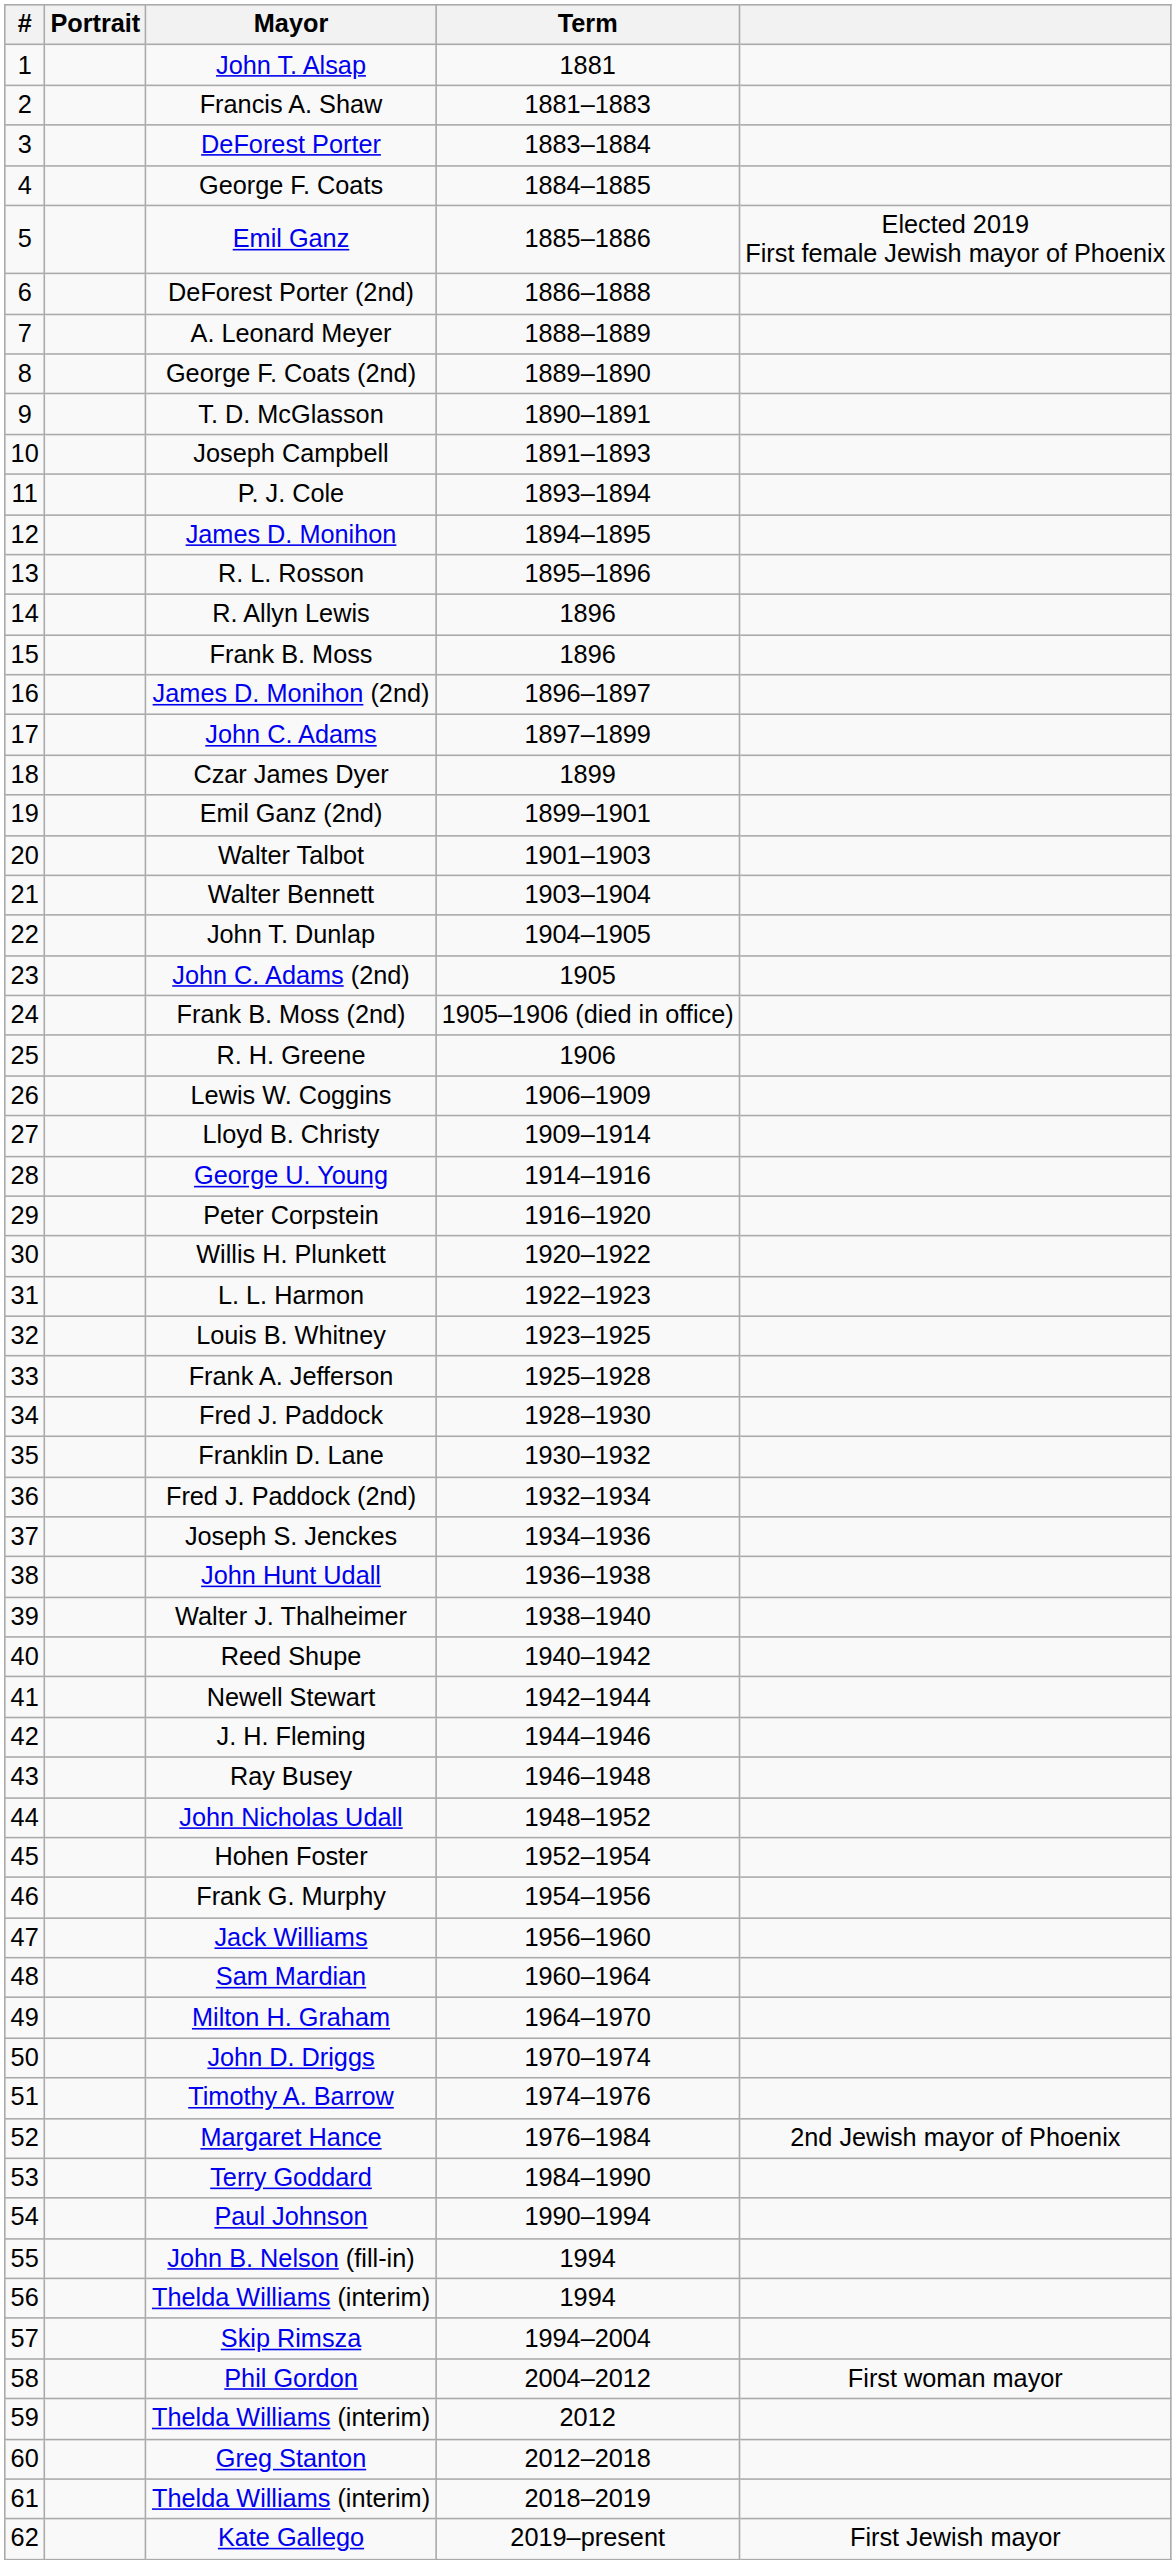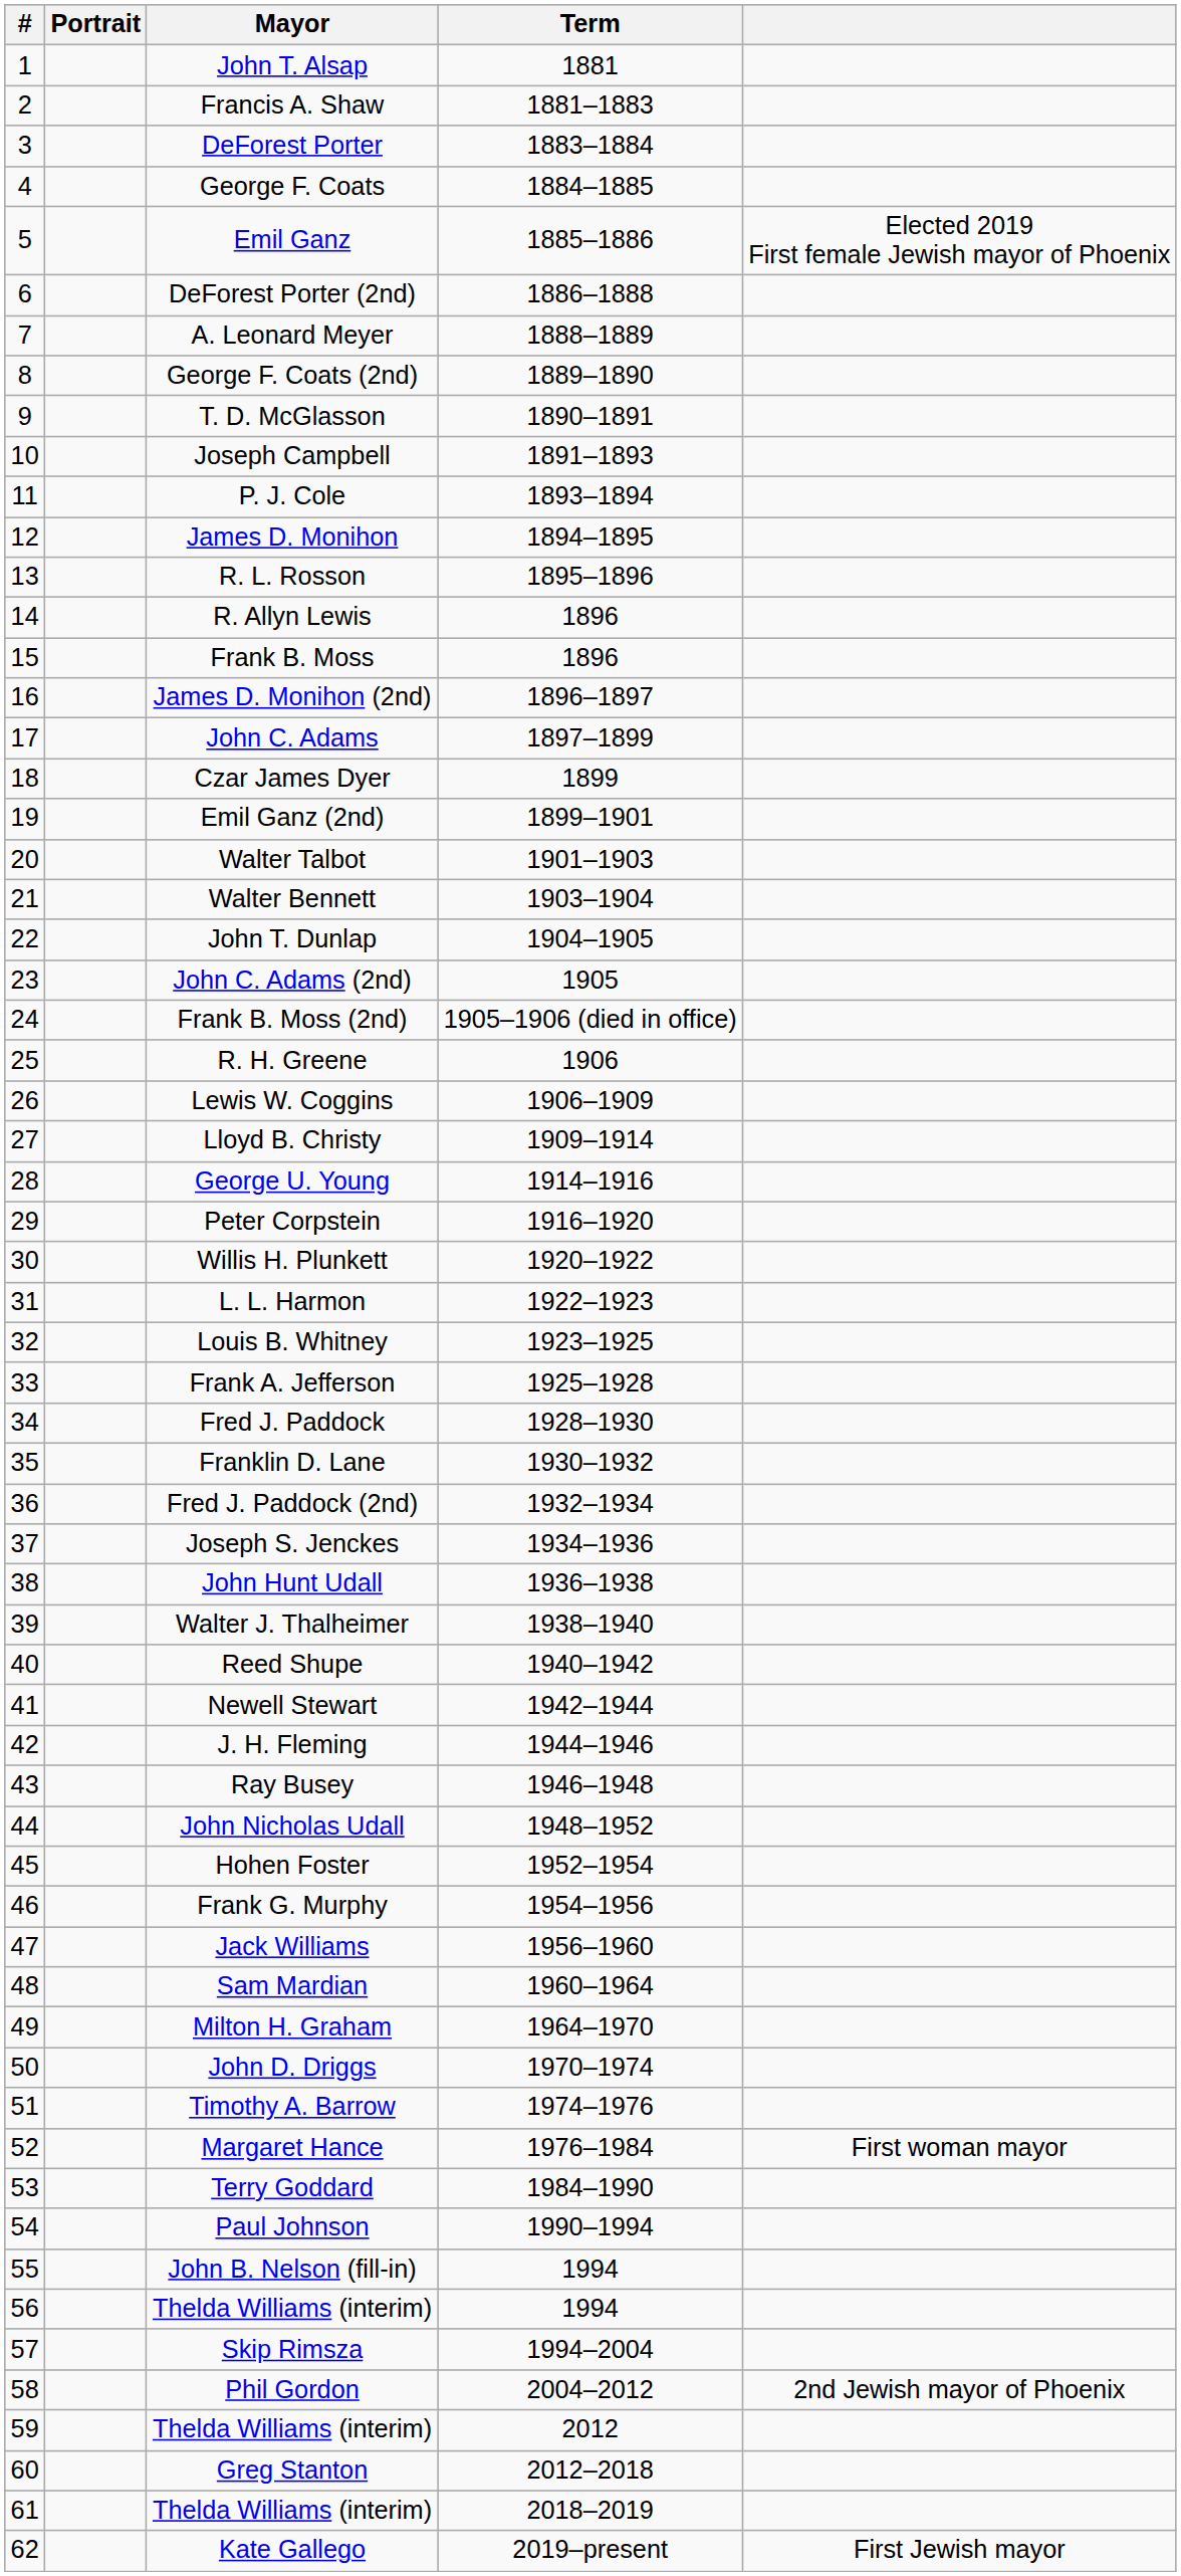Margaret Hance | column 5: 2nd Jewish mayor of Phoenix -> First woman mayor
Phil Gordon | column 5: First woman mayor -> 2nd Jewish mayor of Phoenix
